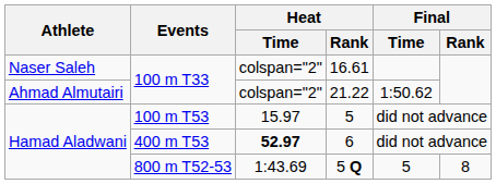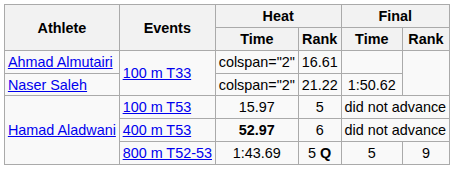16.61 | Athlete: Naser Saleh -> Ahmad Almutairi
21.22 | Athlete: Ahmad Almutairi -> Naser Saleh
5 Q | Final / Rank: 8 -> 9
